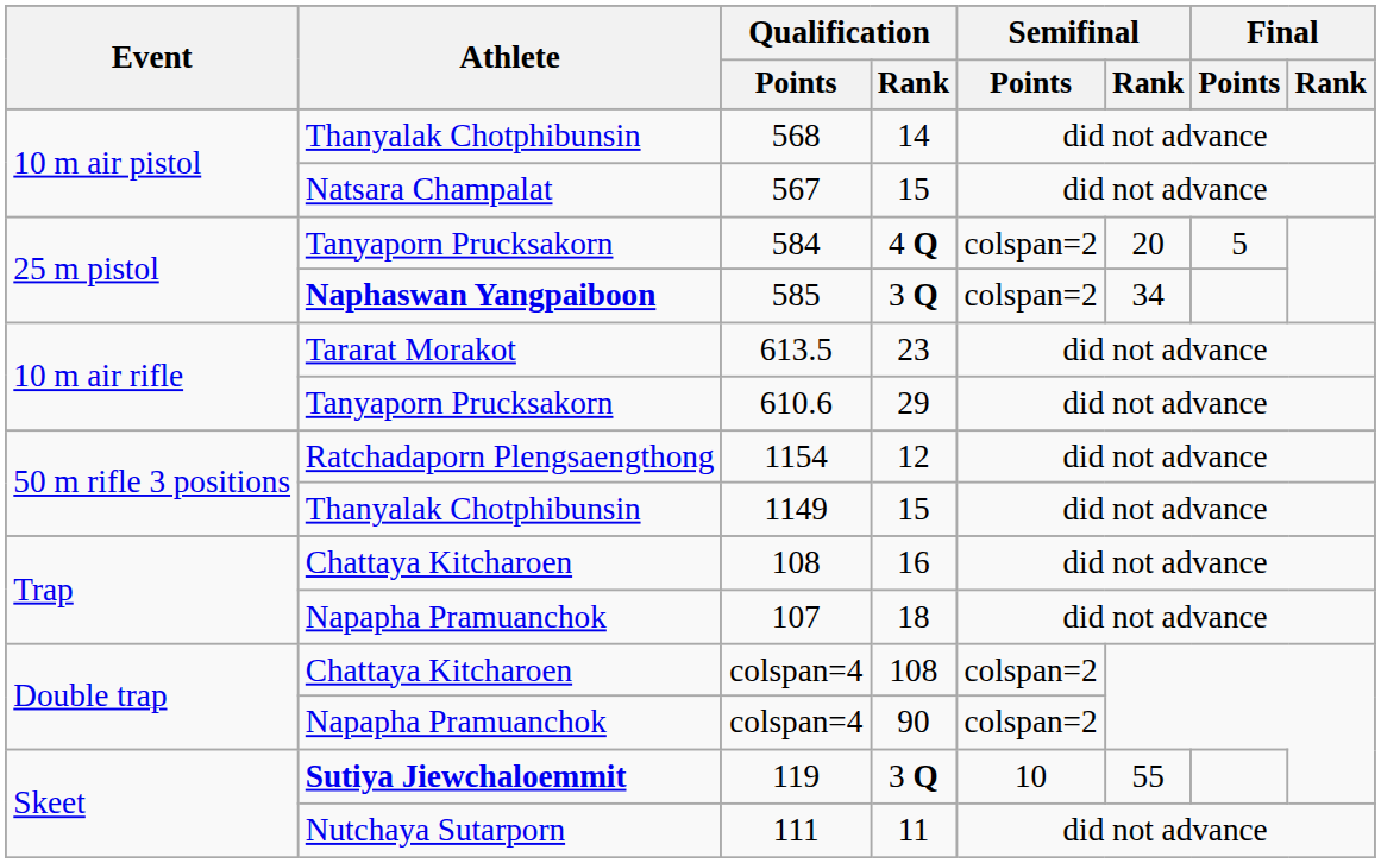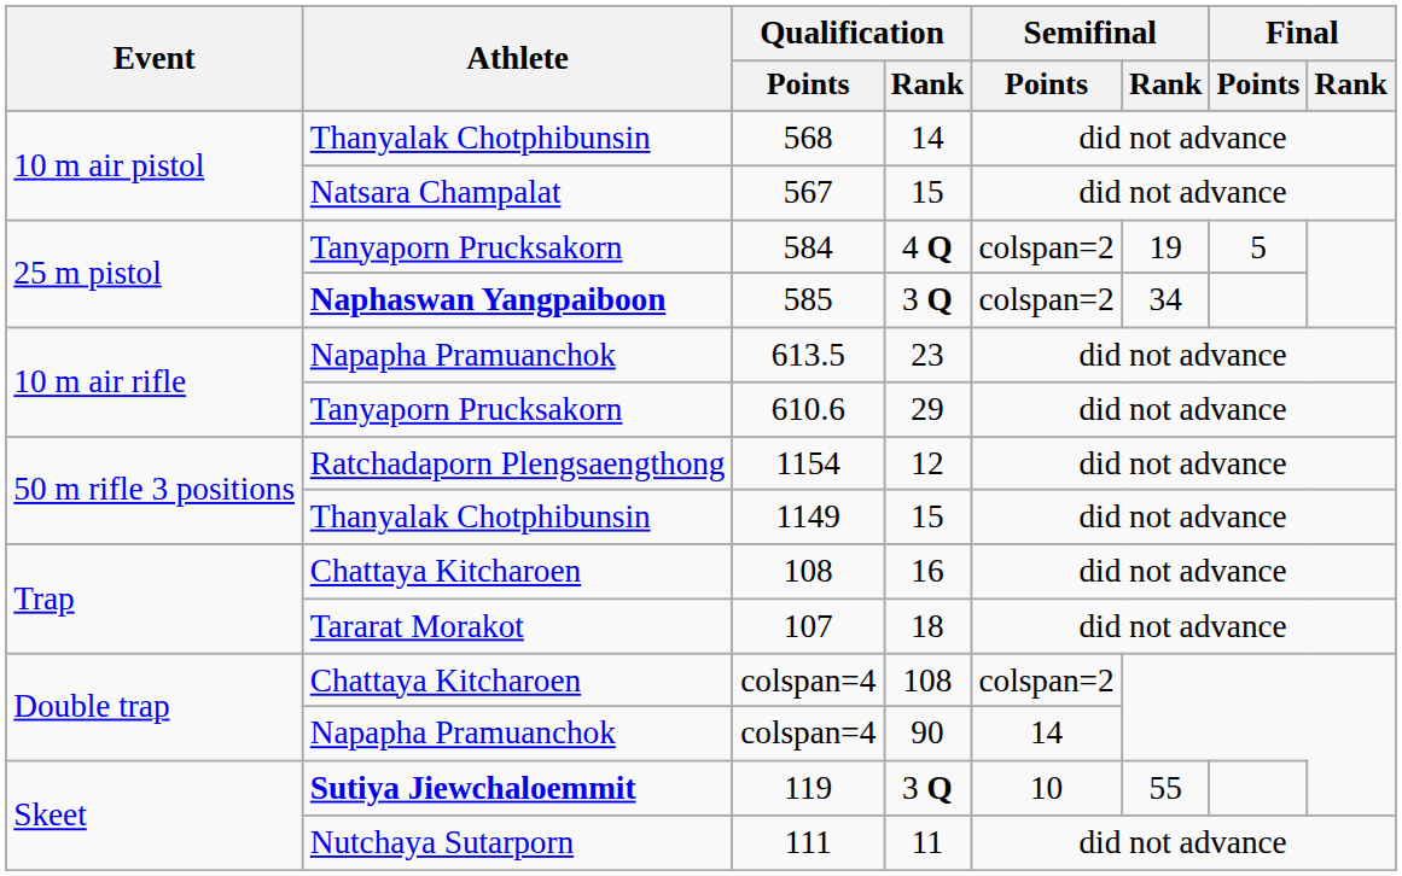584 | Semifinal / Rank: 20 -> 19
613.5 | Athlete: Tararat Morakot -> Napapha Pramuanchok
107 | Athlete: Napapha Pramuanchok -> Tararat Morakot
colspan=4 / 90 | Semifinal / Points: colspan=2 -> 14
